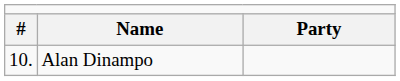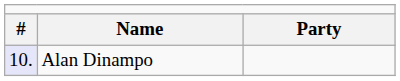Alan Dinampo | column 1: no background -> lavender background
